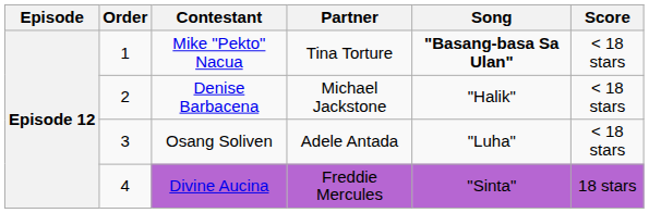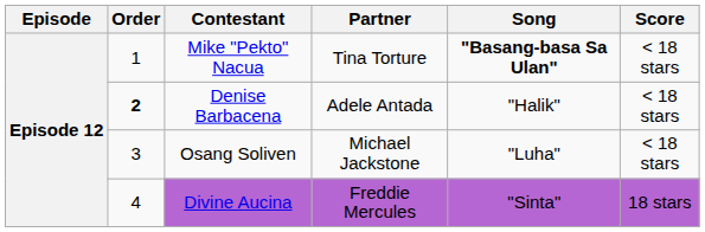Denise Barbacena | Order: normal -> bold
Denise Barbacena | Partner: Michael Jackstone -> Adele Antada
Osang Soliven | Partner: Adele Antada -> Michael Jackstone
